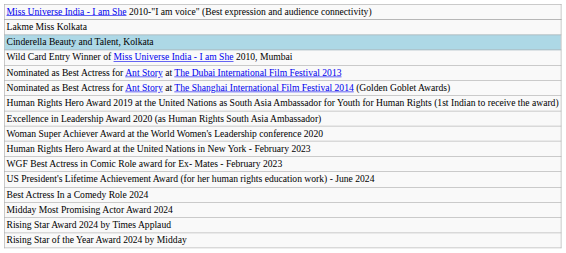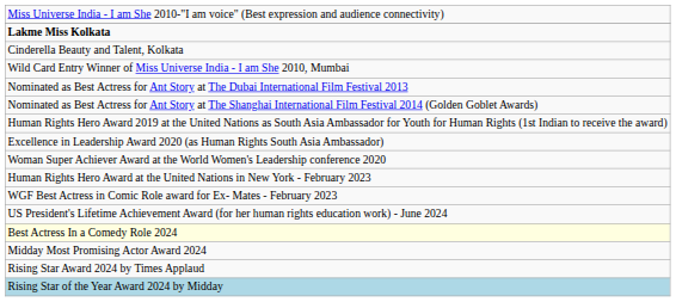row 2 | column 1: normal -> bold
row 3 | column 1: lightblue background -> no background
row 13 | column 1: no background -> lightyellow background
row 16 | column 1: no background -> lightblue background
